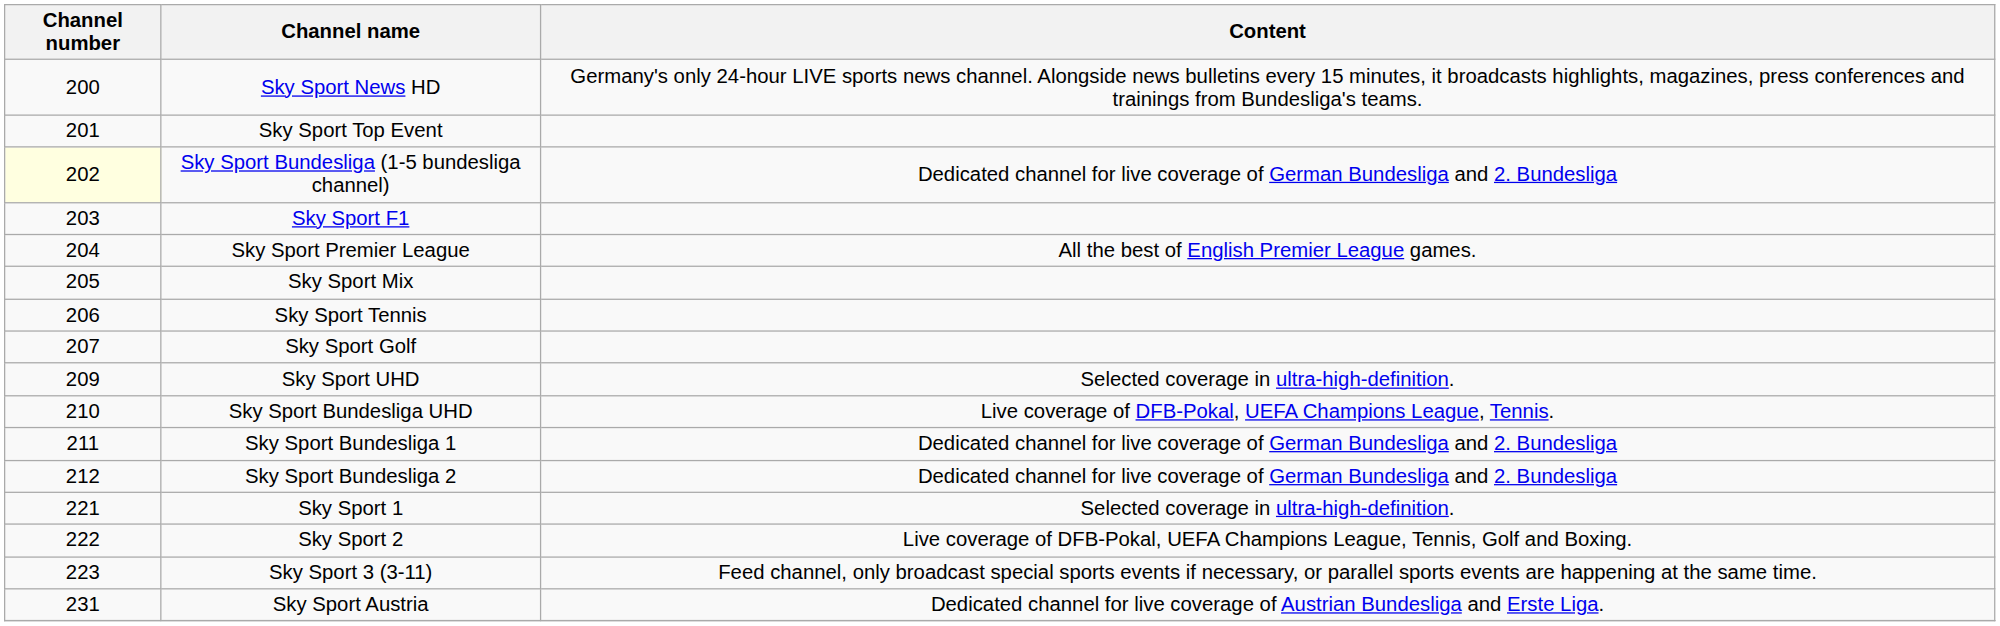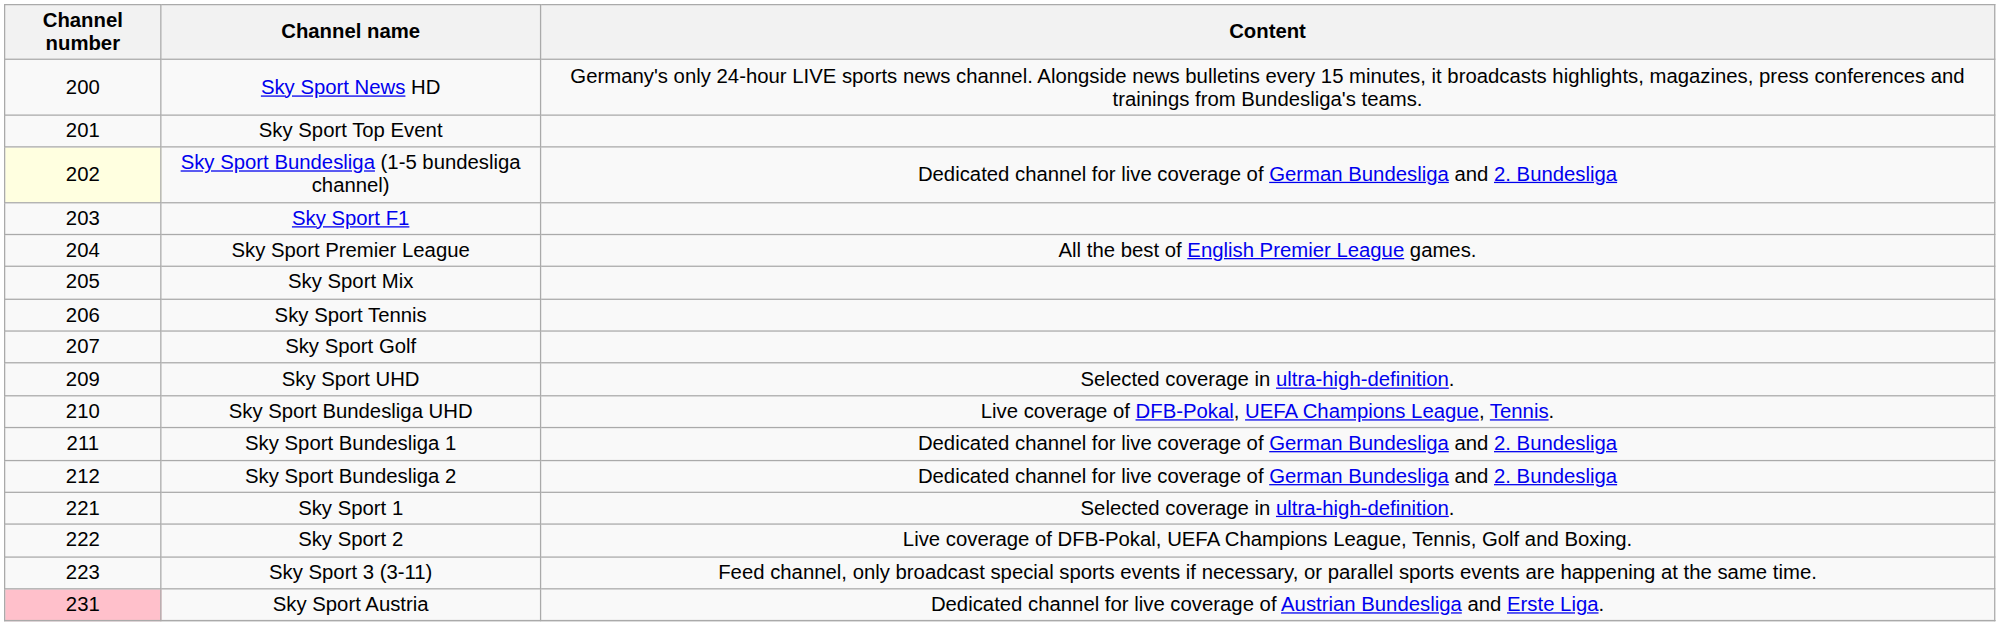Sky Sport Austria | Channel number: no background -> pink background
